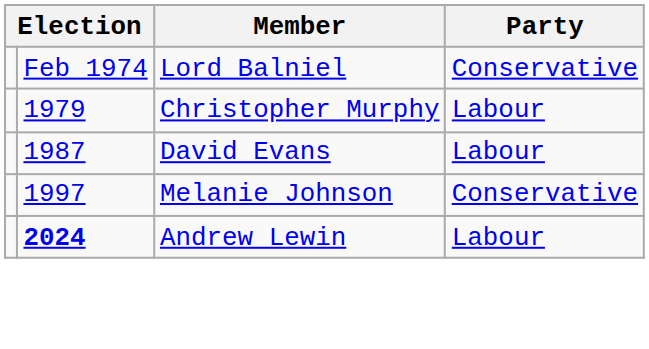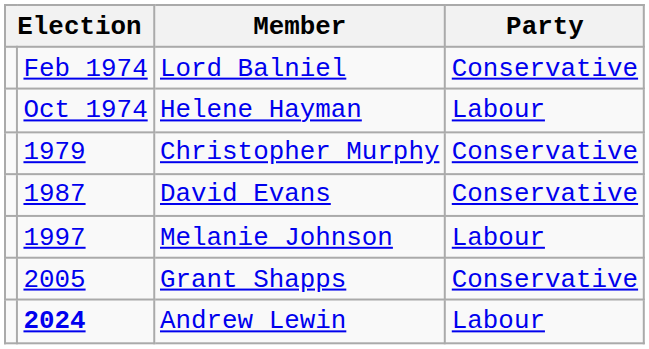+ row: Oct 1974 | Helene Hayman | Labour
Christopher Murphy | Party: Labour -> Conservative
David Evans | Party: Labour -> Conservative
Melanie Johnson | Party: Conservative -> Labour
+ row: 2005 | Grant Shapps | Conservative
